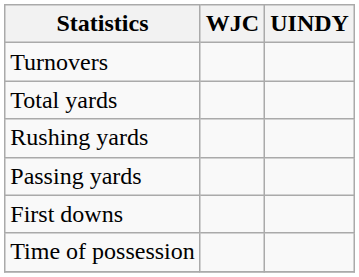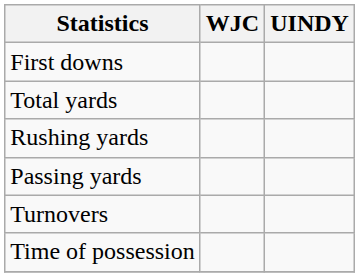rows swapped: First downs <-> Turnovers
